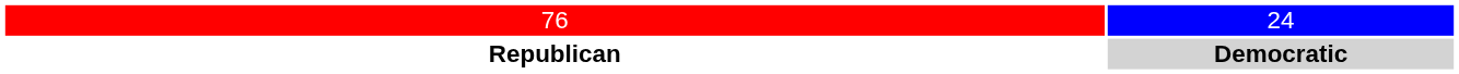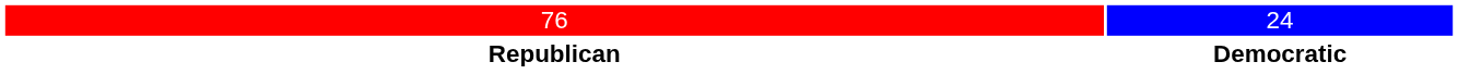Republican | column 2: lightgrey background -> no background
